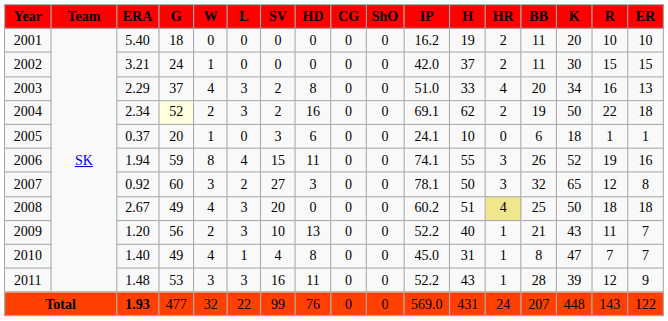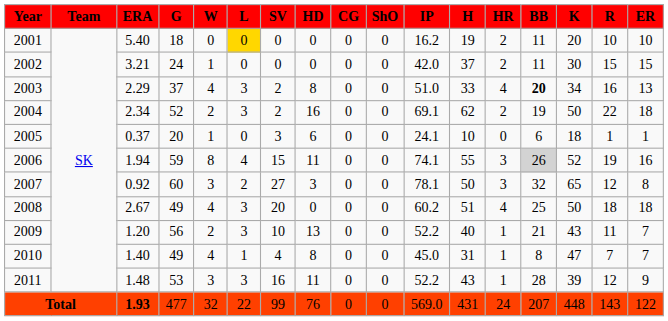2001 | L: no background -> gold background
2003 | BB: normal -> bold
2004 | G: lightyellow background -> no background
2006 | BB: no background -> lightgrey background
2008 | HR: khaki background -> no background
